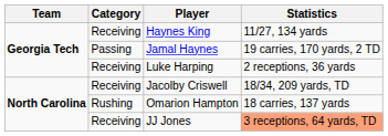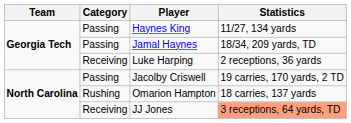Haynes King | Category: Receiving -> Passing
Jamal Haynes | Statistics: 19 carries, 170 yards, 2 TD -> 18/34, 209 yards, TD
Jacolby Criswell | Category: Receiving -> Passing
Jacolby Criswell | Statistics: 18/34, 209 yards, TD -> 19 carries, 170 yards, 2 TD
